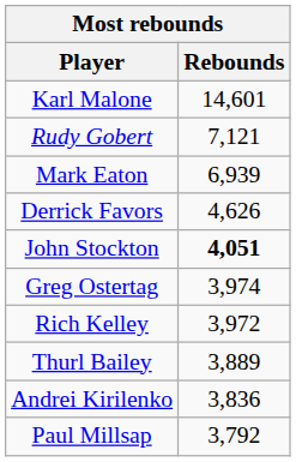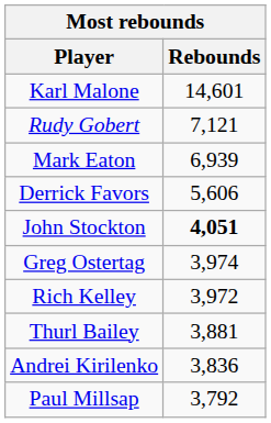Derrick Favors | Rebounds: 4,626 -> 5,606
Thurl Bailey | Rebounds: 3,889 -> 3,881
